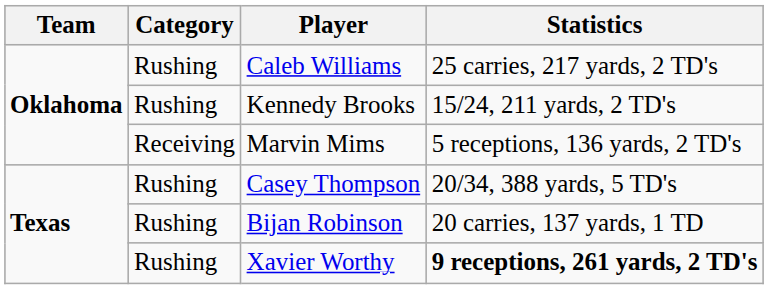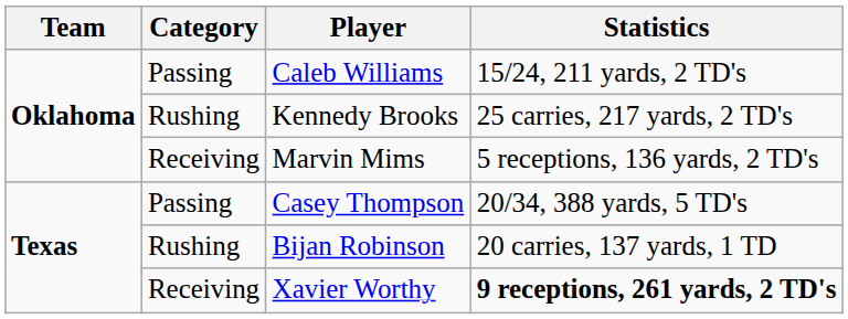Caleb Williams | Category: Rushing -> Passing
Caleb Williams | Statistics: 25 carries, 217 yards, 2 TD's -> 15/24, 211 yards, 2 TD's
Kennedy Brooks | Statistics: 15/24, 211 yards, 2 TD's -> 25 carries, 217 yards, 2 TD's
Casey Thompson | Category: Rushing -> Passing
Xavier Worthy | Category: Rushing -> Receiving
